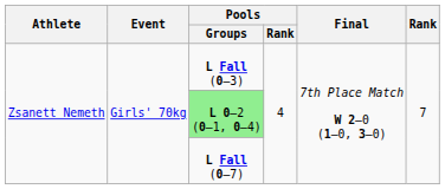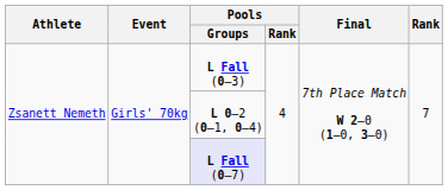L 0–2 (0–1, 0–4) | Pools / Groups: lightgreen background -> no background
L Fall (0–7) | Pools / Groups: no background -> lavender background
